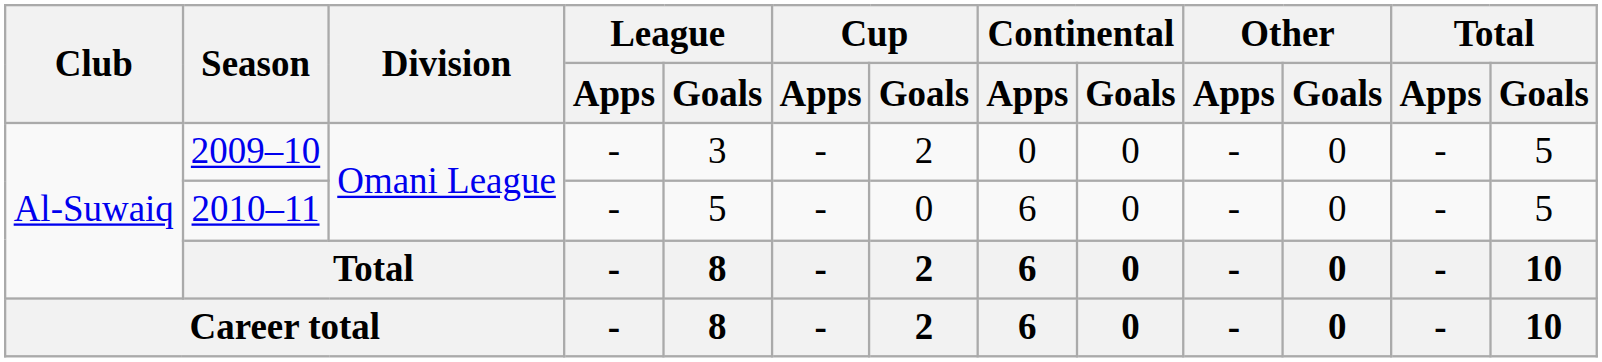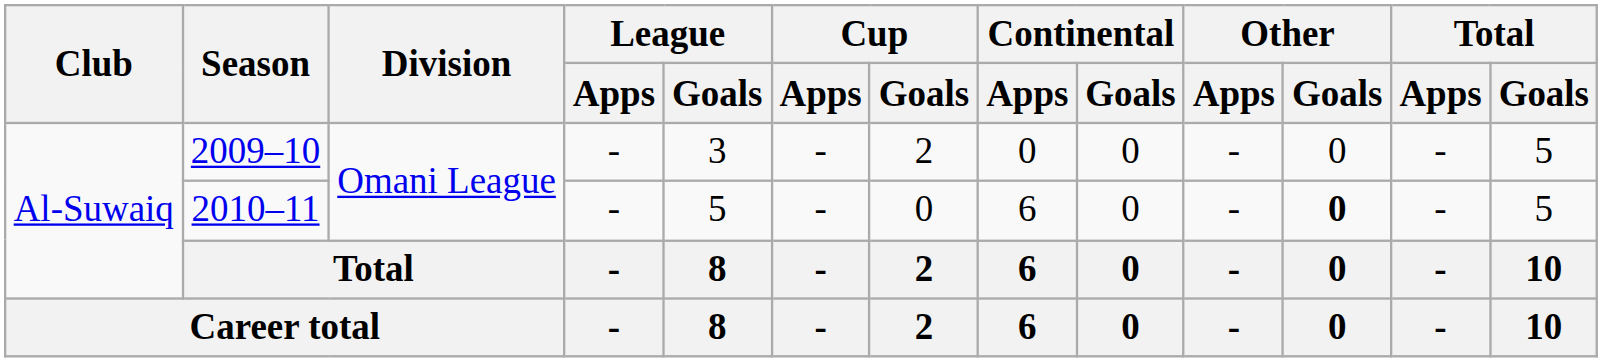2010–11 | Other / Goals: normal -> bold
